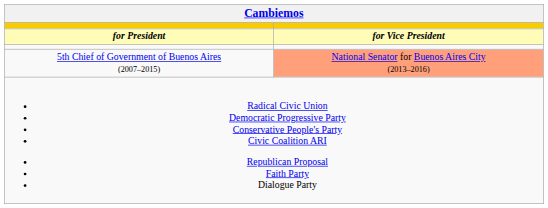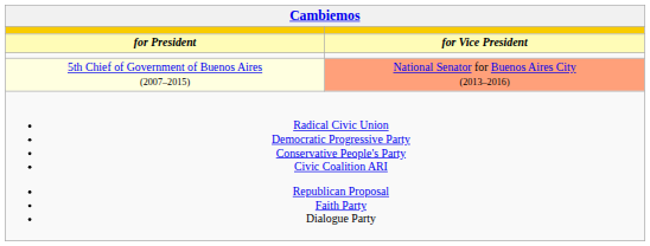row 5 | column 1: no background -> lightyellow background
